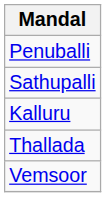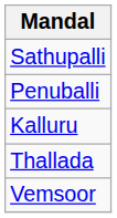row 2 | column 1: Penuballi -> Sathupalli
row 3 | column 1: Sathupalli -> Penuballi
